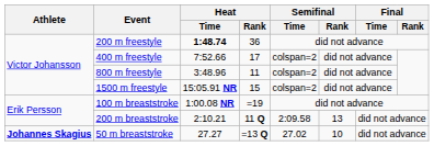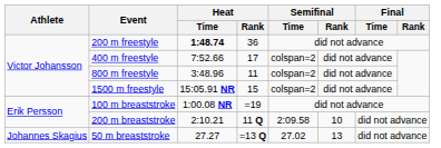200 m breaststroke | Semifinal / Rank: 13 -> 10
50 m breaststroke | Athlete: bold -> normal
50 m breaststroke | Semifinal / Rank: 10 -> 13
